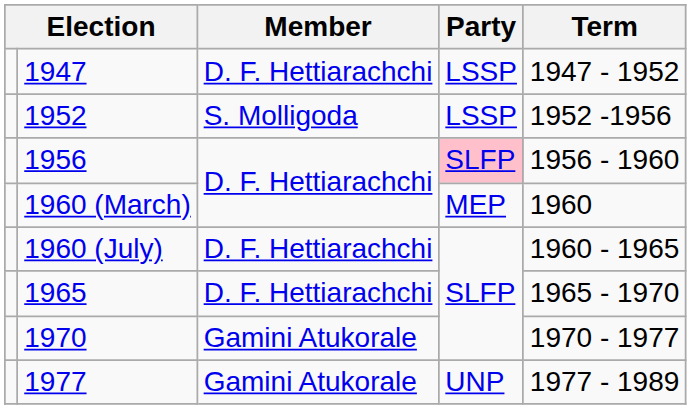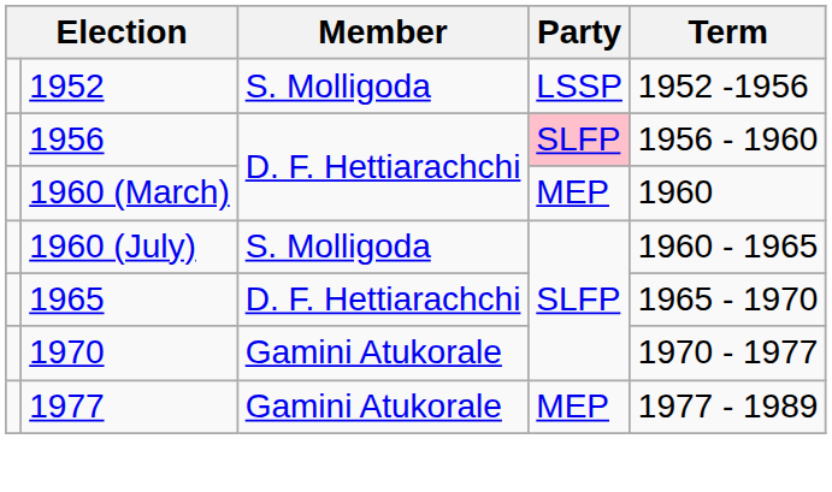- row: 1947 | D. F. Hettiarachchi | LSSP | 1947 - 1952
1960 (July) | Member: D. F. Hettiarachchi -> S. Molligoda
1977 | Party: UNP -> MEP
